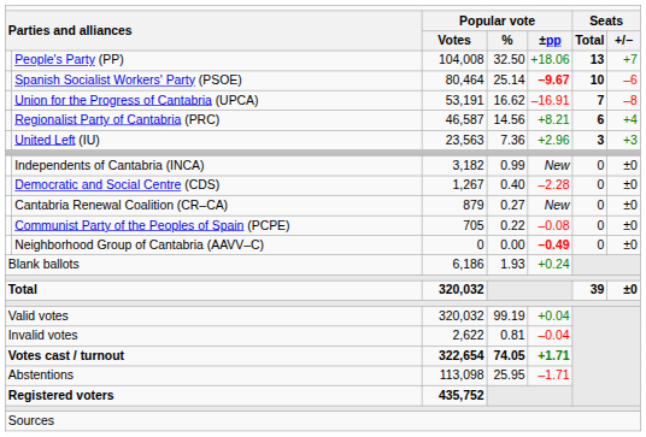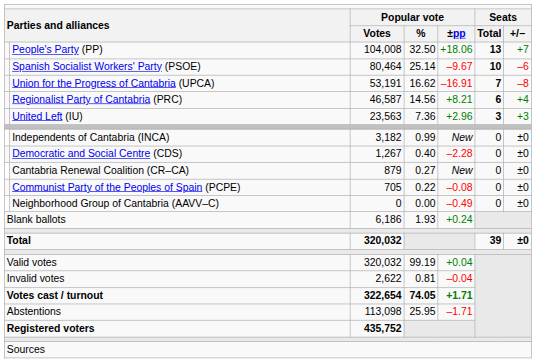Spanish Socialist Workers' Party (PSOE) | column 5: bold -> normal
Neighborhood Group of Cantabria (AAVV–C) | column 5: bold -> normal
